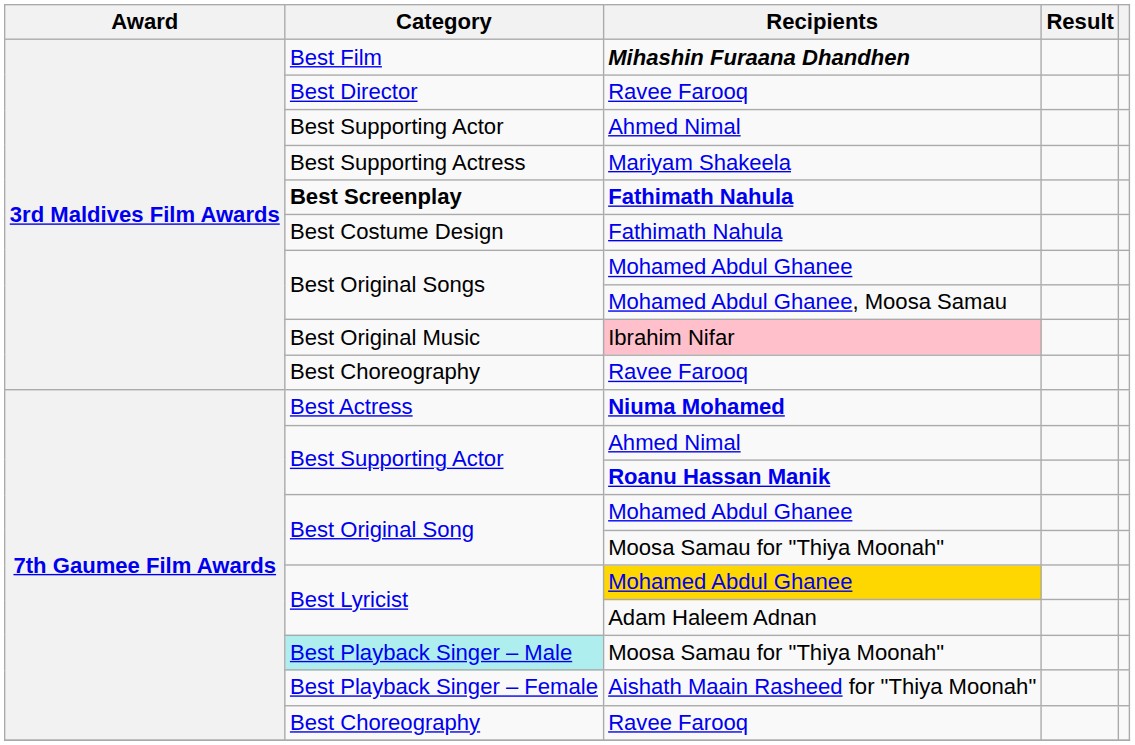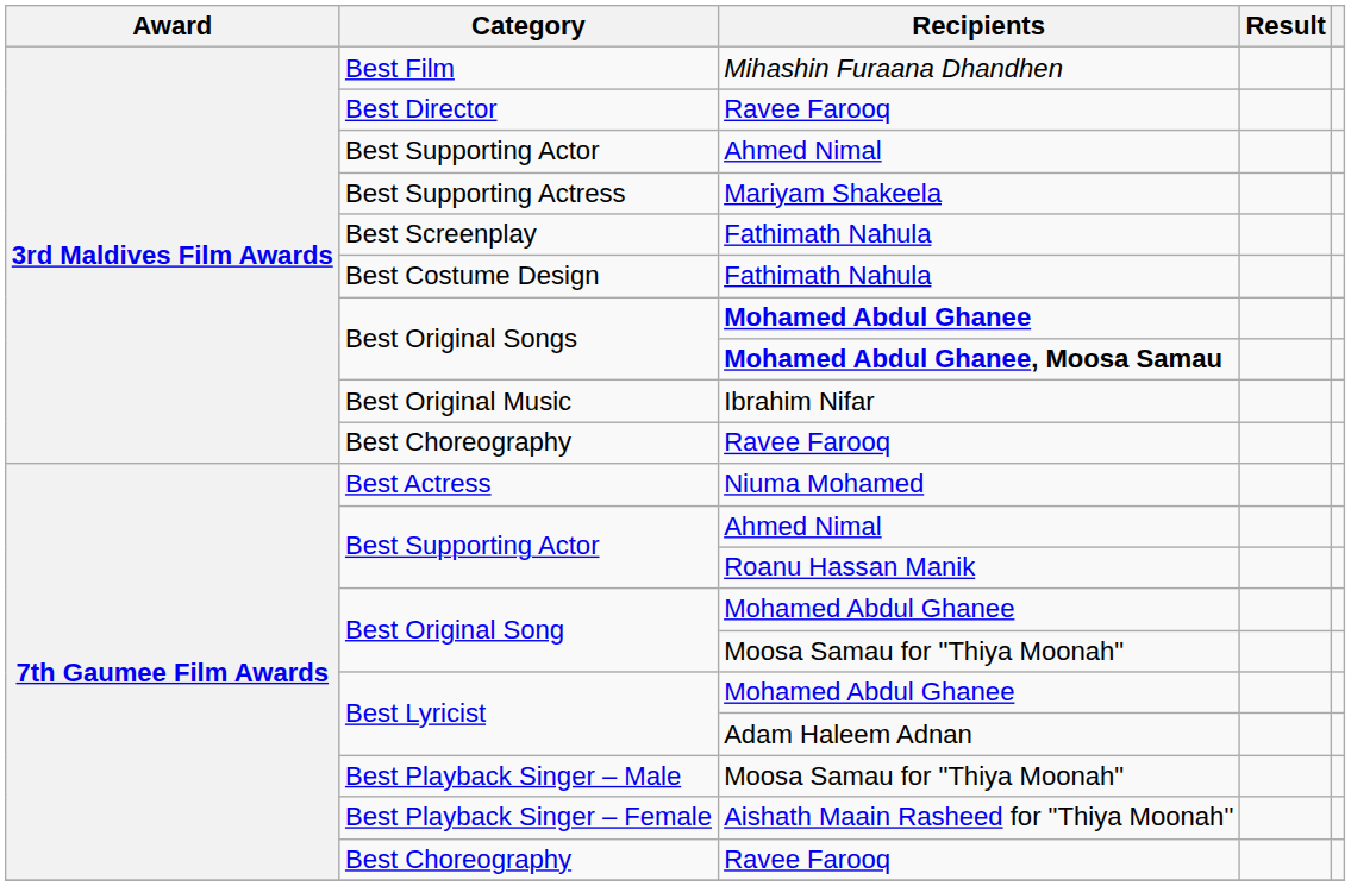Best Film | Recipients: bold -> normal
Best Screenplay | Category: bold -> normal
Best Screenplay | Recipients: bold -> normal
Best Original Songs / Mohamed Abdul Ghanee | Recipients: normal -> bold
Best Original Songs / Mohamed Abdul Ghanee, Moosa Samau | Recipients: normal -> bold
Best Original Music | Recipients: pink background -> no background
Best Actress | Recipients: bold -> normal
Best Supporting Actor / Roanu Hassan Manik | Recipients: bold -> normal
Best Lyricist / Mohamed Abdul Ghanee | Recipients: gold background -> no background
Best Playback Singer – Male | Category: paleturquoise background -> no background
